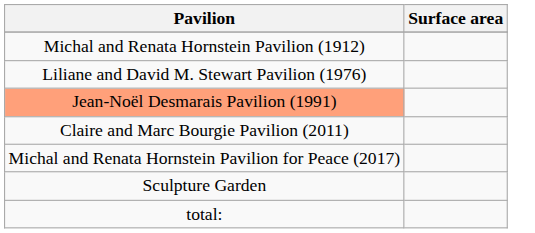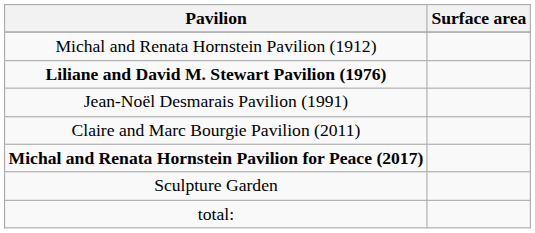Liliane and David M. Stewart Pavilion (1976) | Pavilion: normal -> bold
Jean-Noël Desmarais Pavilion (1991) | Pavilion: lightsalmon background -> no background
Michal and Renata Hornstein Pavilion for Peace (2017) | Pavilion: normal -> bold
